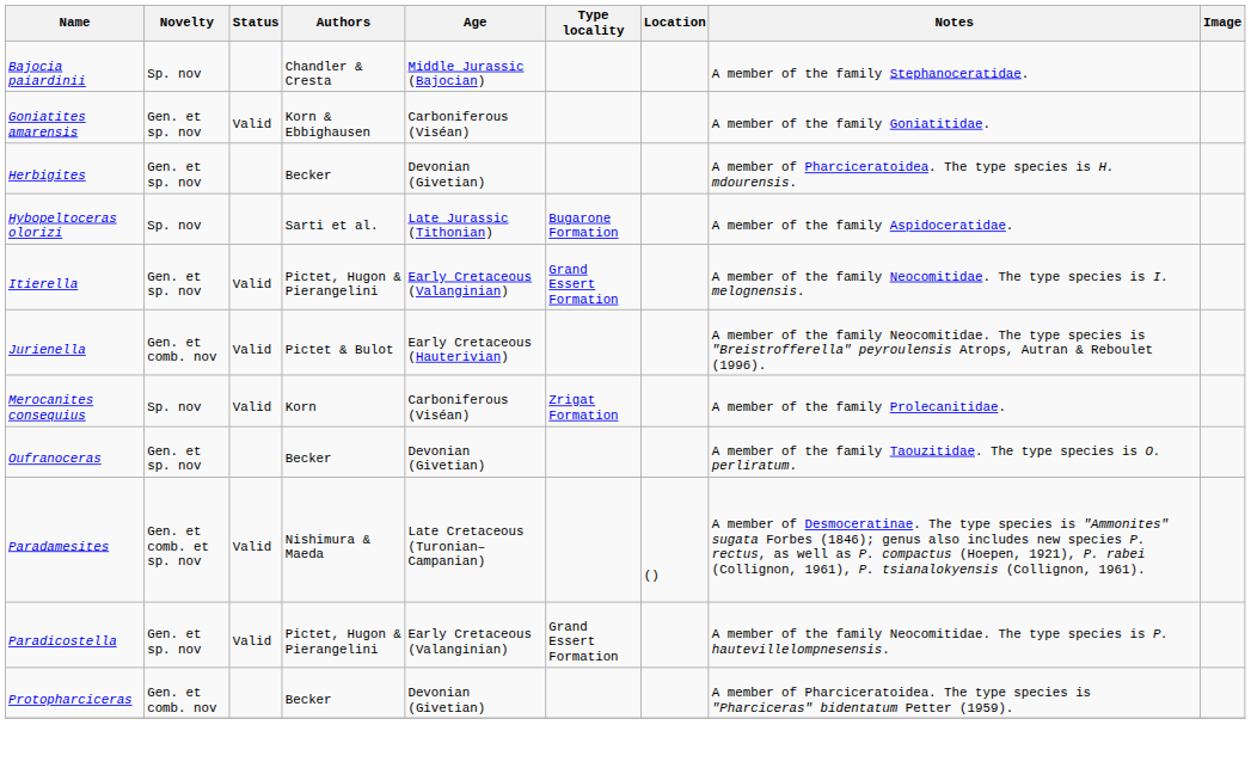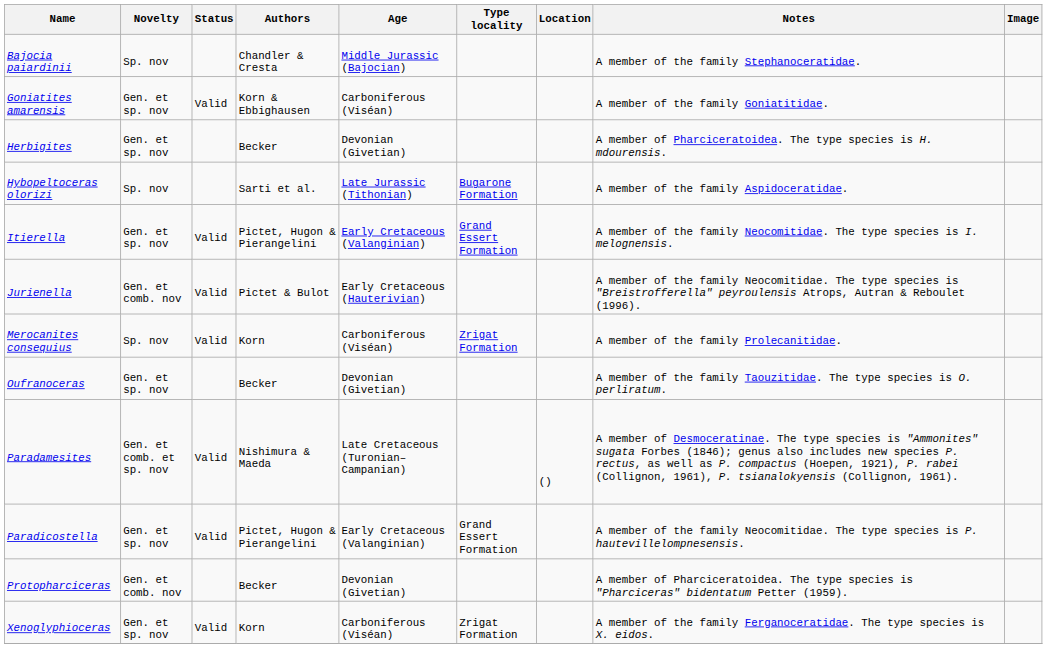+ row: Xenoglyphioceras | Gen. et sp. nov | Valid | Korn | Carboniferous (Viséan) | Zrigat Formation | A member of the family Ferganoceratidae. The type species is X. eidos.
